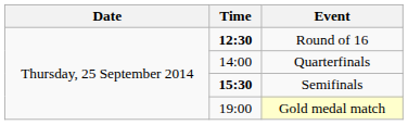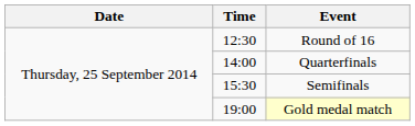Round of 16 | Time: bold -> normal
Semifinals | Time: bold -> normal
